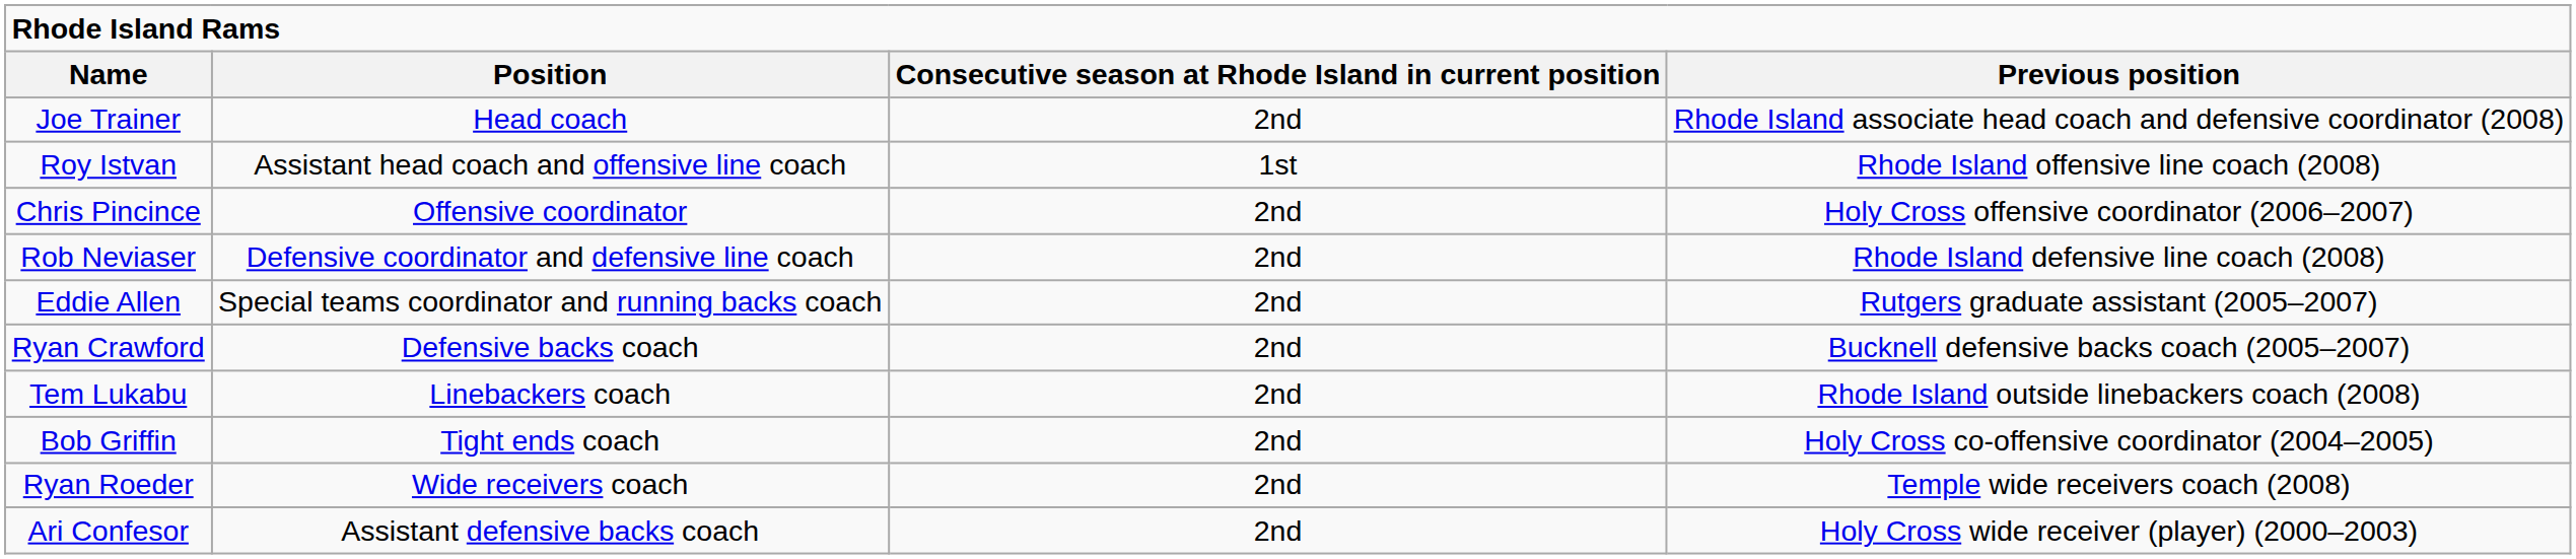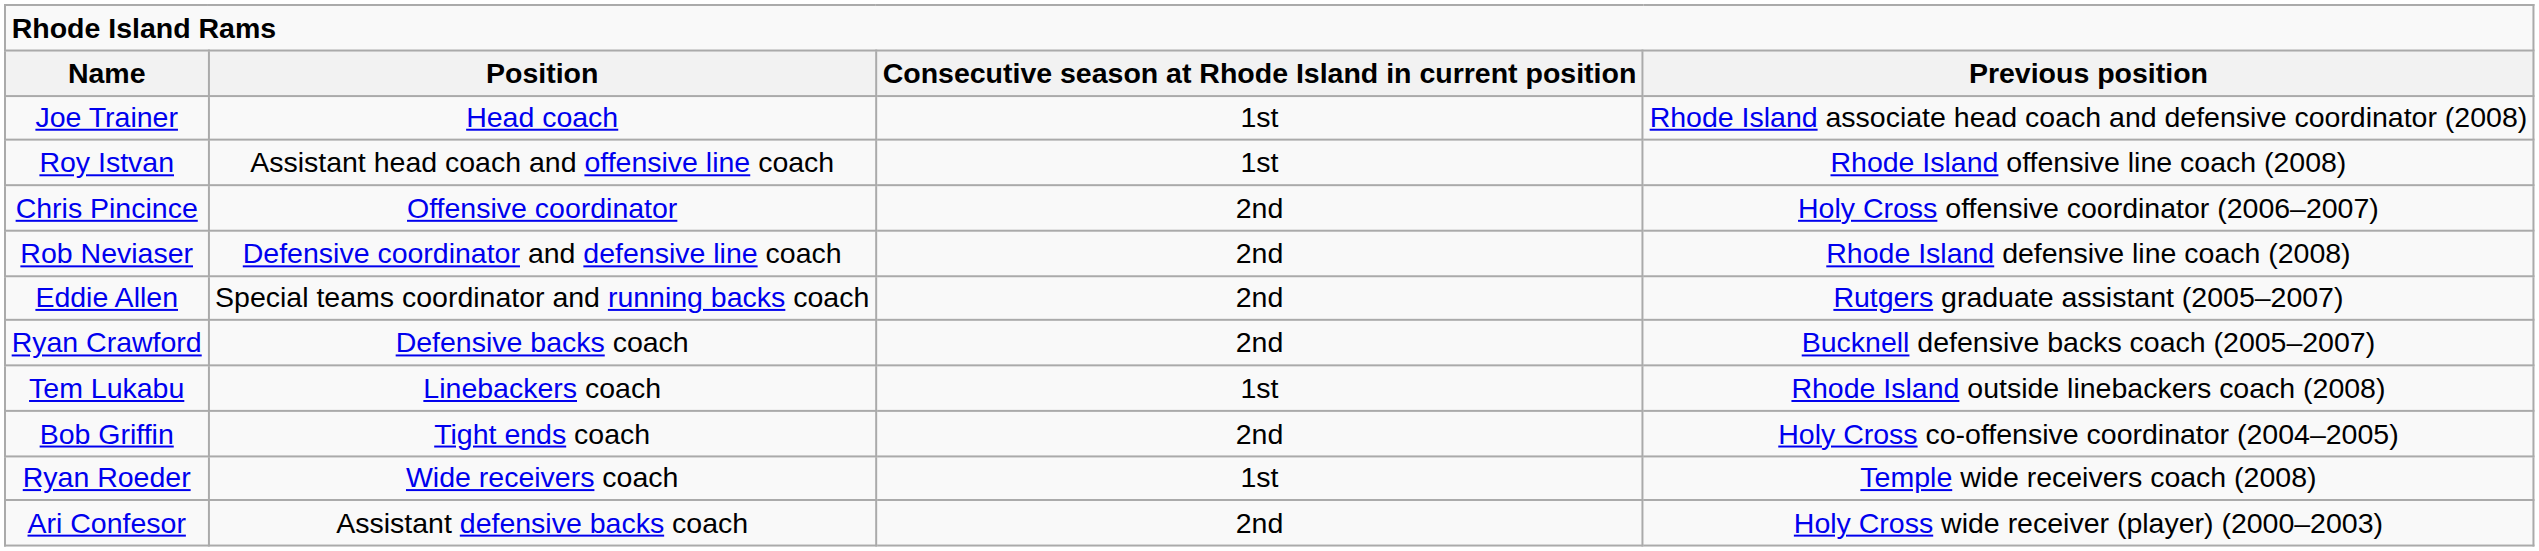Joe Trainer | Consecutive season at Rhode Island in current position: 2nd -> 1st
Tem Lukabu | Consecutive season at Rhode Island in current position: 2nd -> 1st
Ryan Roeder | Consecutive season at Rhode Island in current position: 2nd -> 1st
